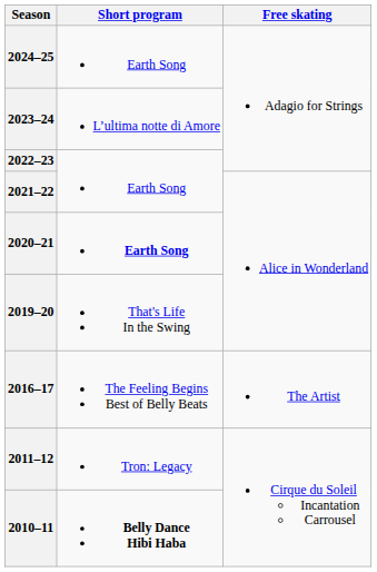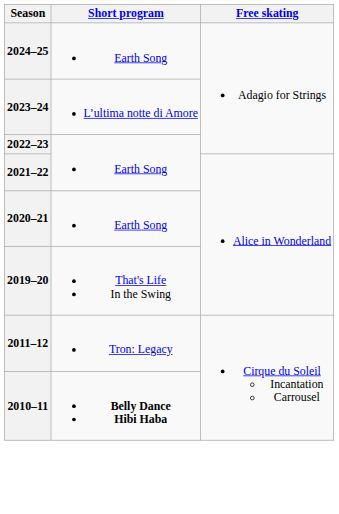2020–21 | Short program: bold -> normal
- row: 2016–17 | The Feeling Begins Best of Belly Beats | The Artist
